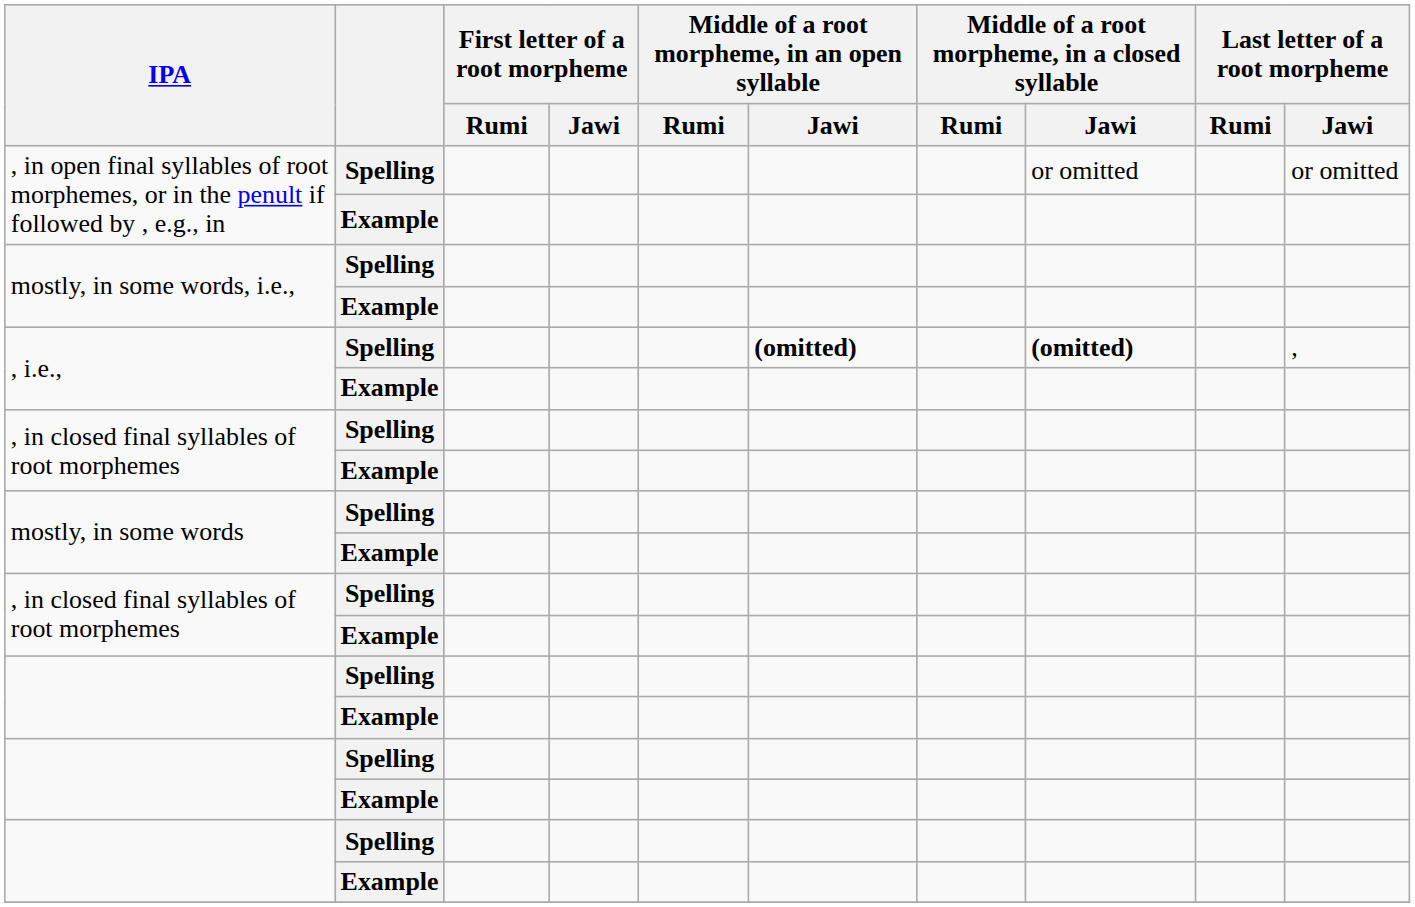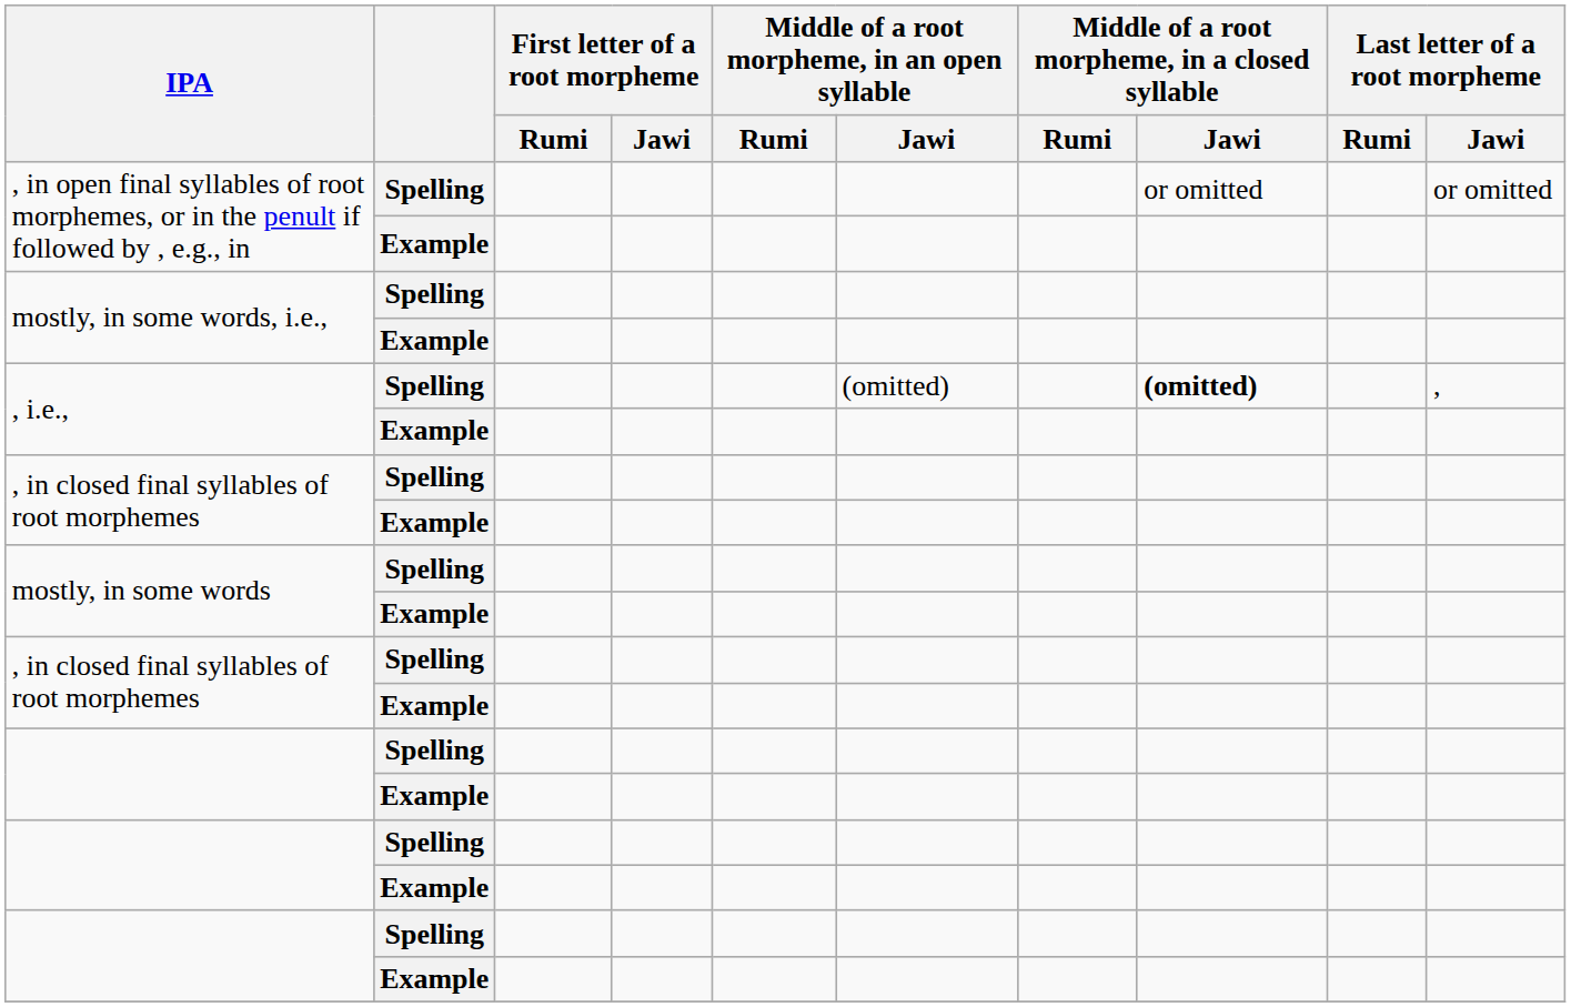, i.e., / Spelling | Middle of a root morpheme, in an open syllable / Jawi: bold -> normal
